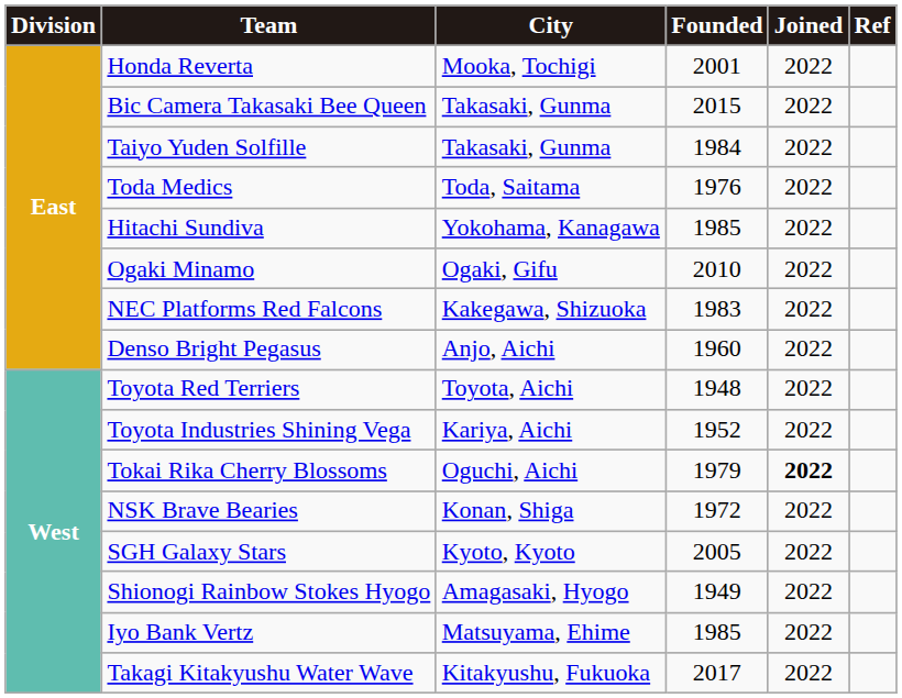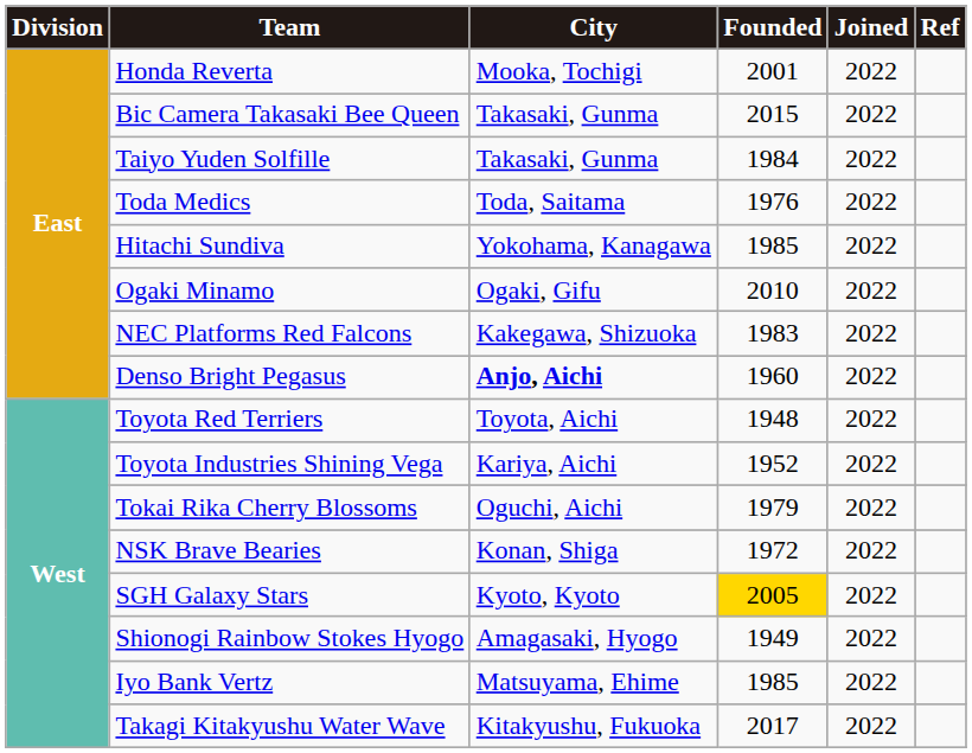Denso Bright Pegasus | City: normal -> bold
Tokai Rika Cherry Blossoms | Joined: bold -> normal
SGH Galaxy Stars | Founded: no background -> gold background
